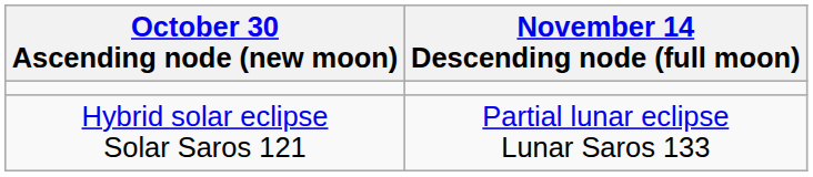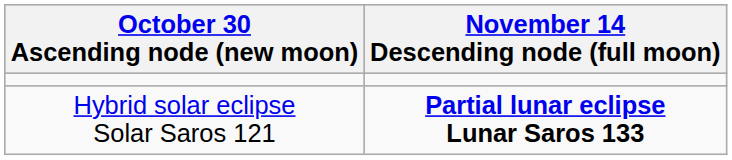Hybrid solar eclipse Solar Saros 121 | November 14 Descending node (full moon): normal -> bold
